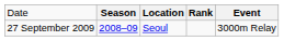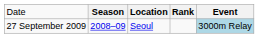27 September 2009 | column 5: no background -> lightblue background
